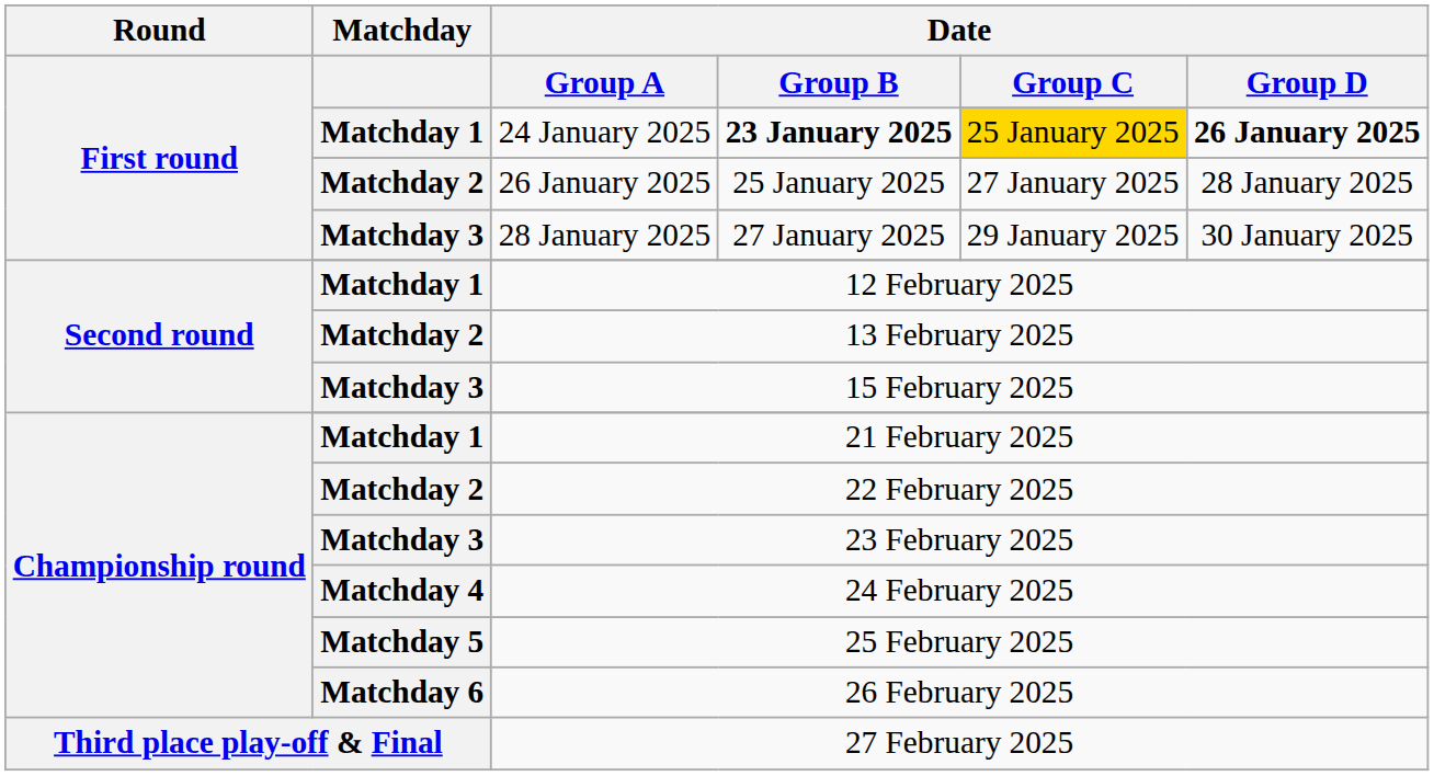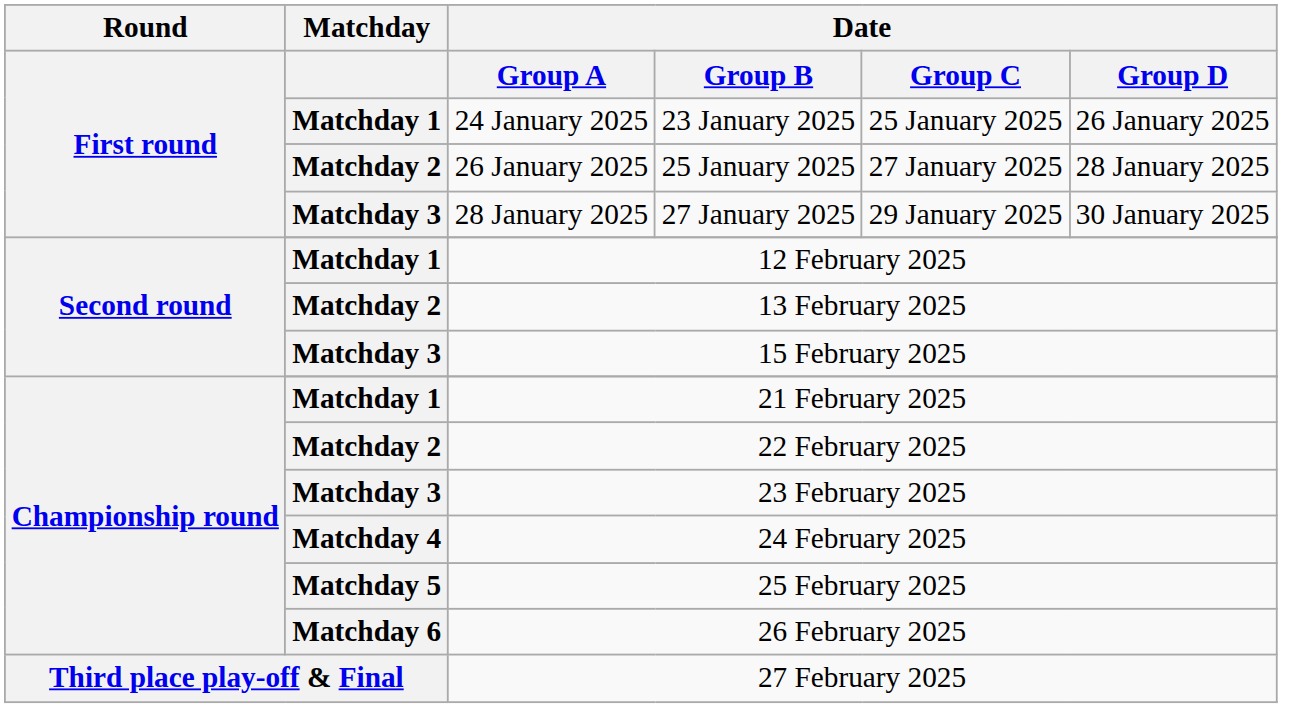24 January 2025 | Date / Group B: bold -> normal
24 January 2025 | Date / Group C: gold background -> no background
24 January 2025 | Date / Group D: bold -> normal
